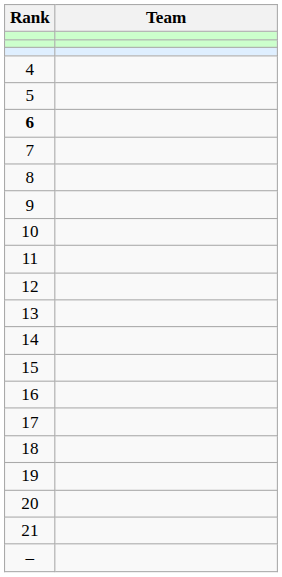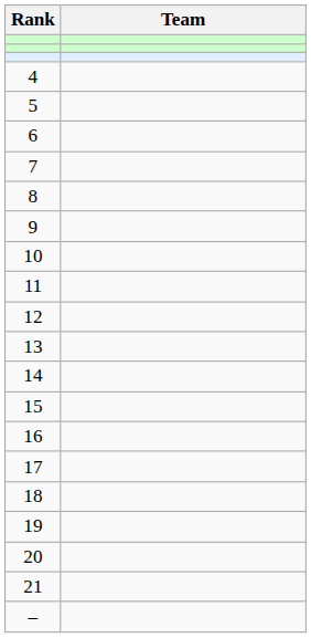row 7 | Rank: bold -> normal
